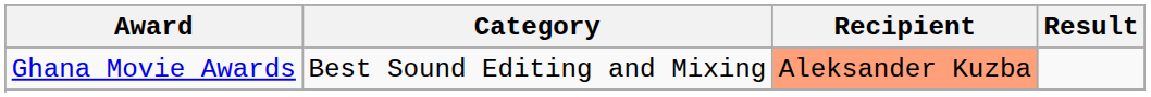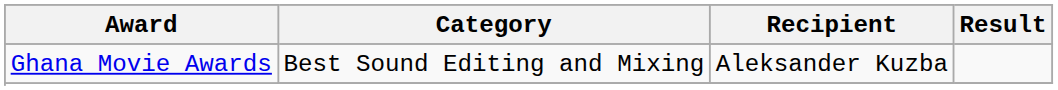Ghana Movie Awards / Best Sound Editing and Mixing | Recipient: lightsalmon background -> no background
